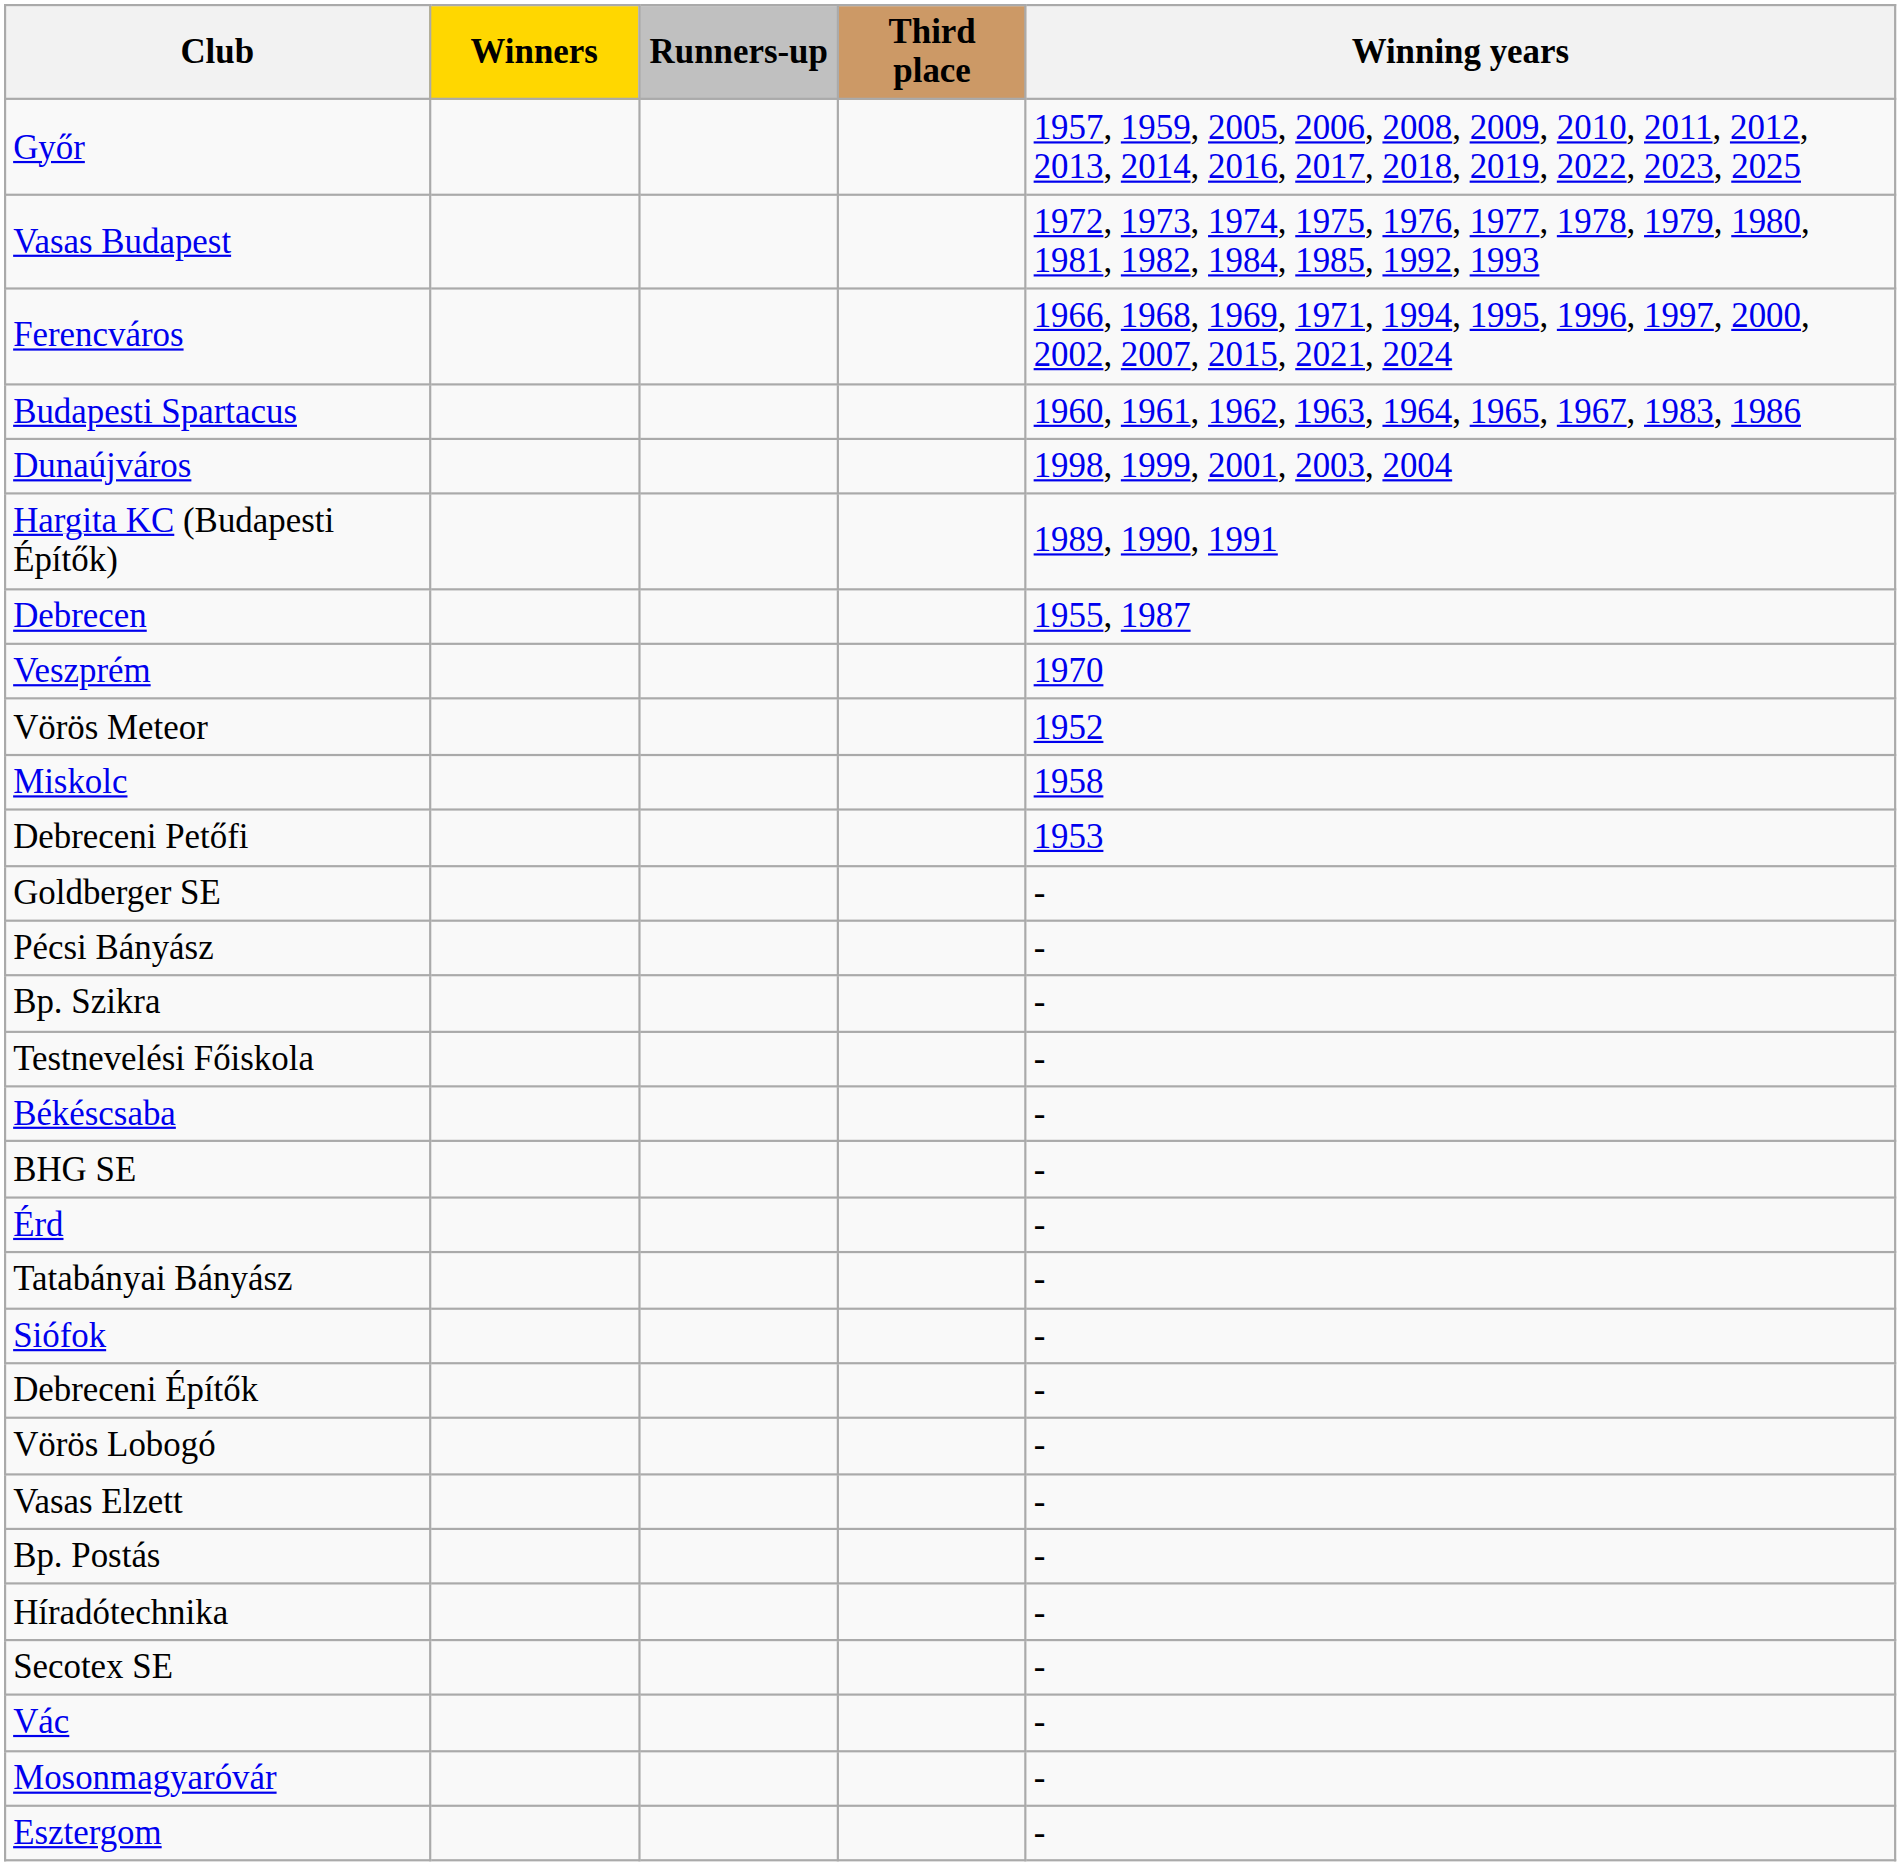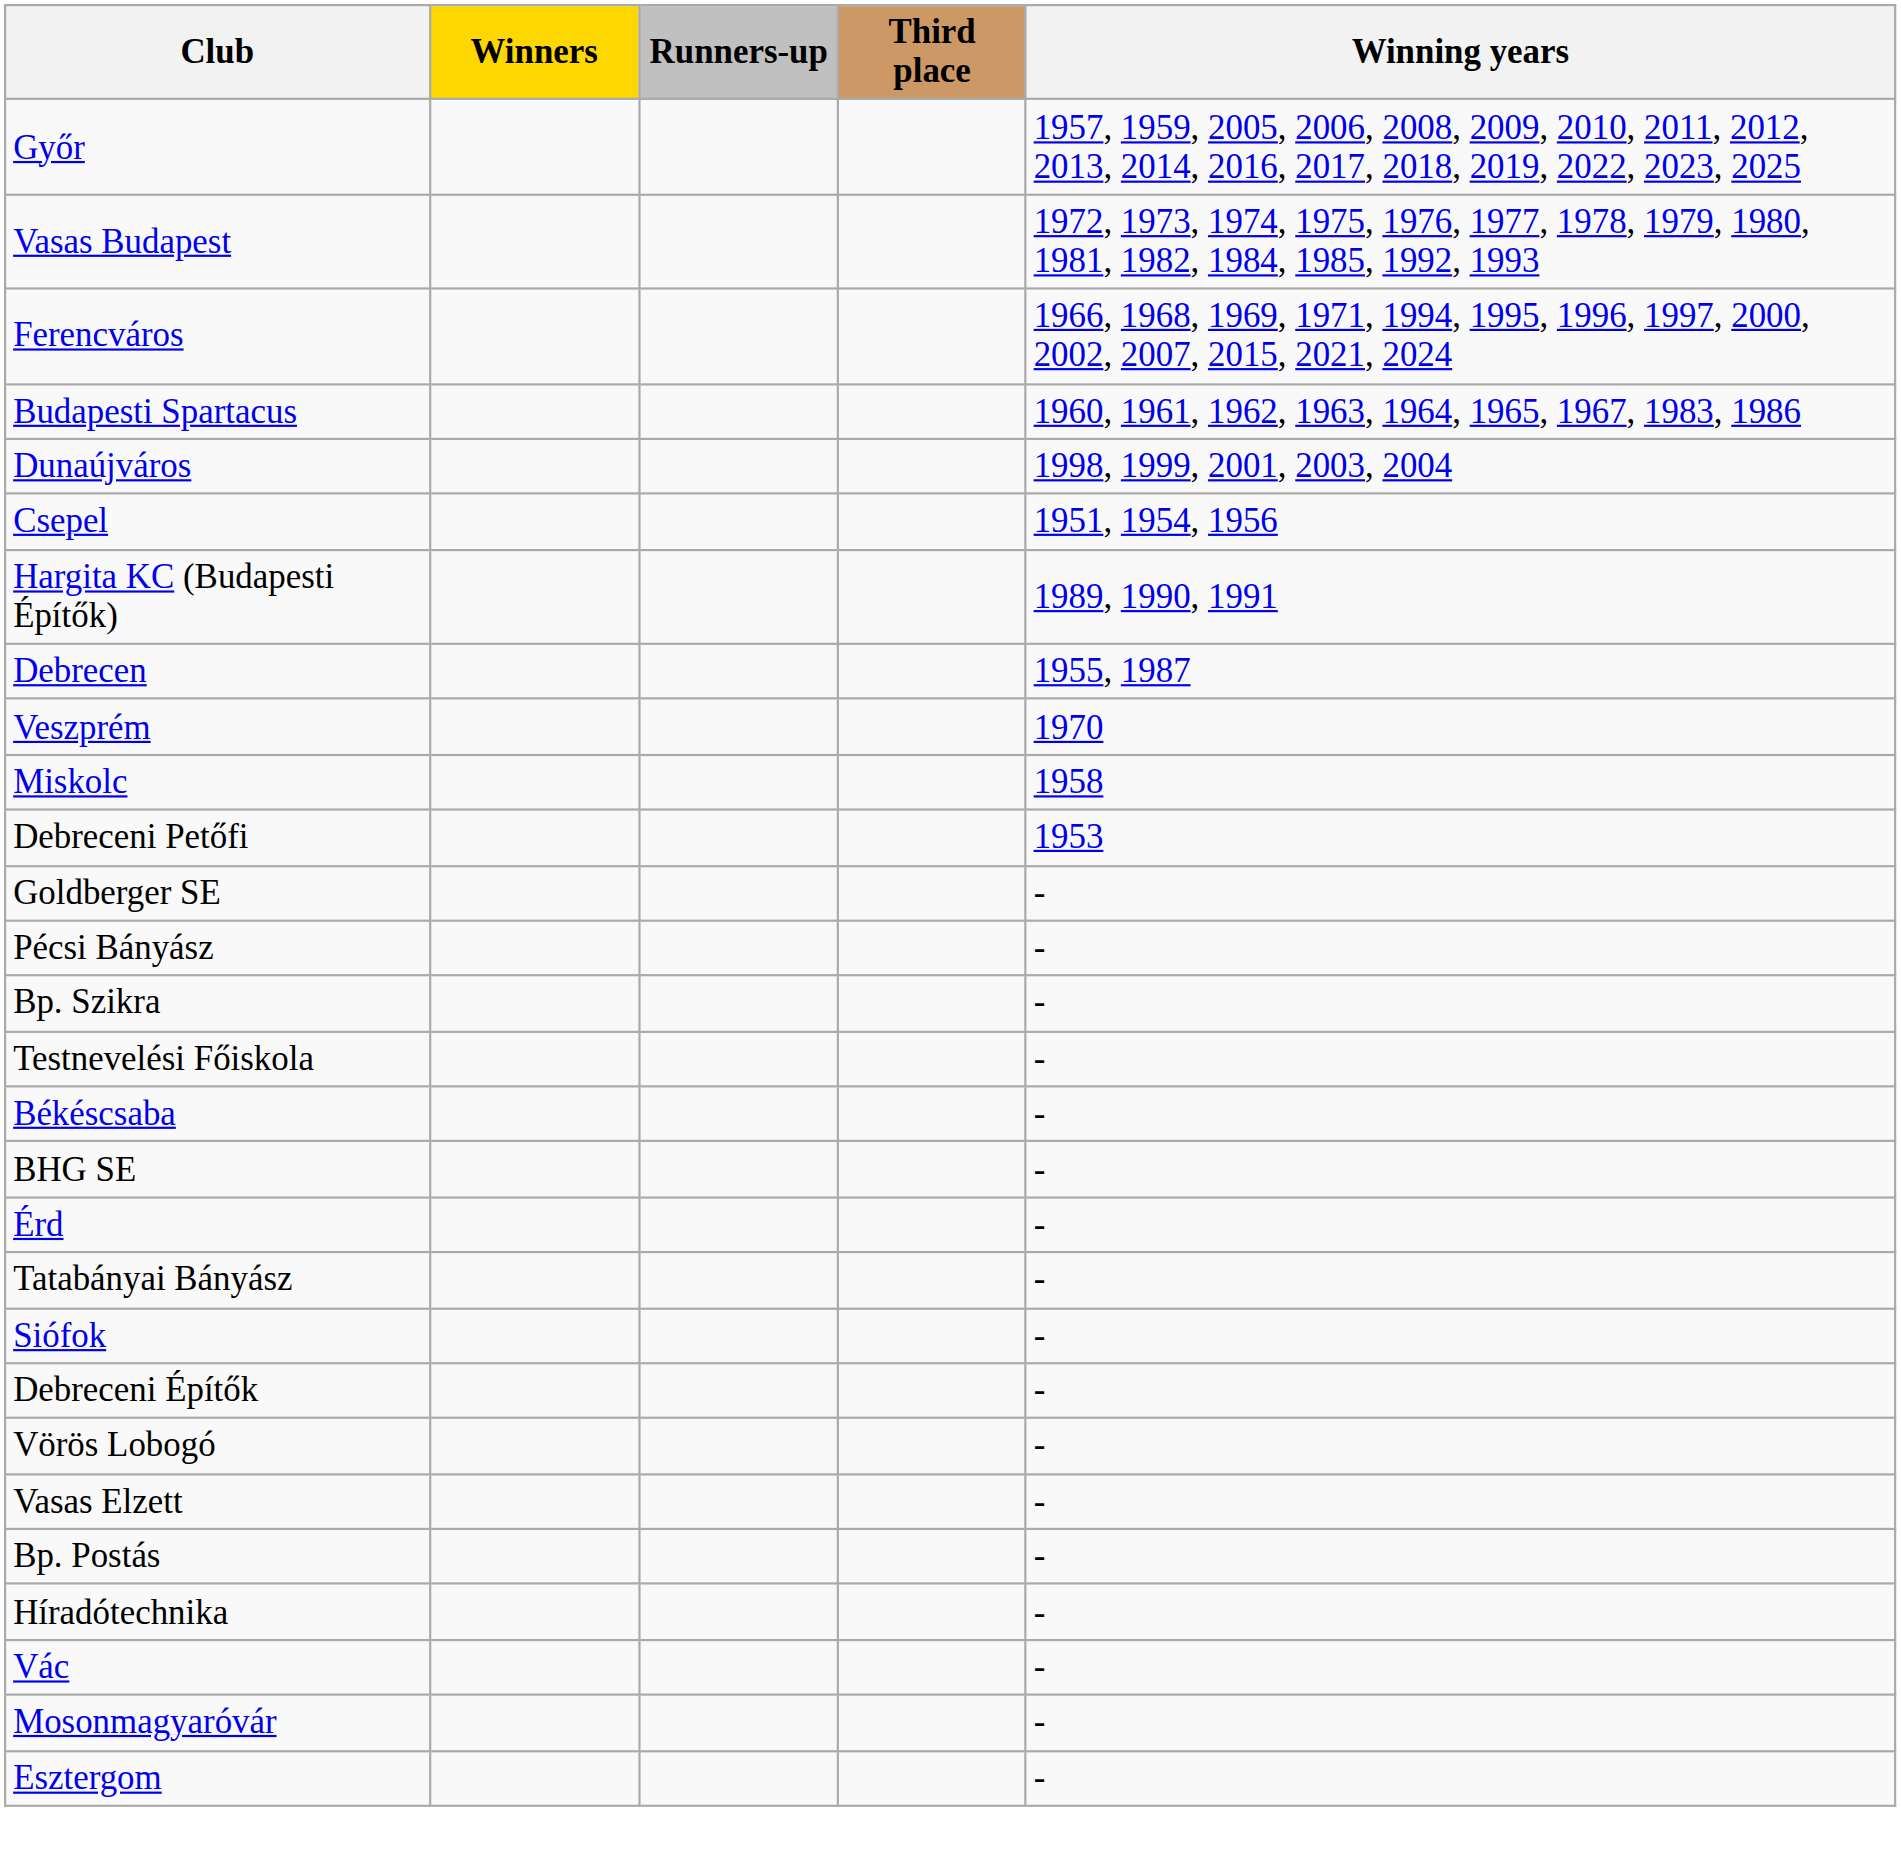+ row: Csepel | 1951, 1954, 1956
- row: Vörös Meteor | 1952
- row: Secotex SE | -
